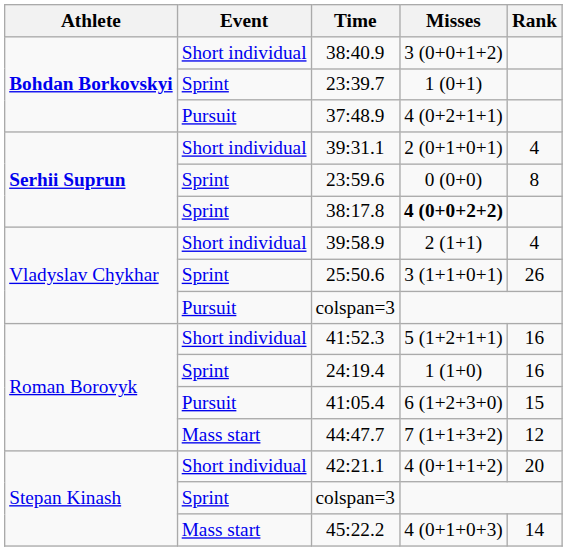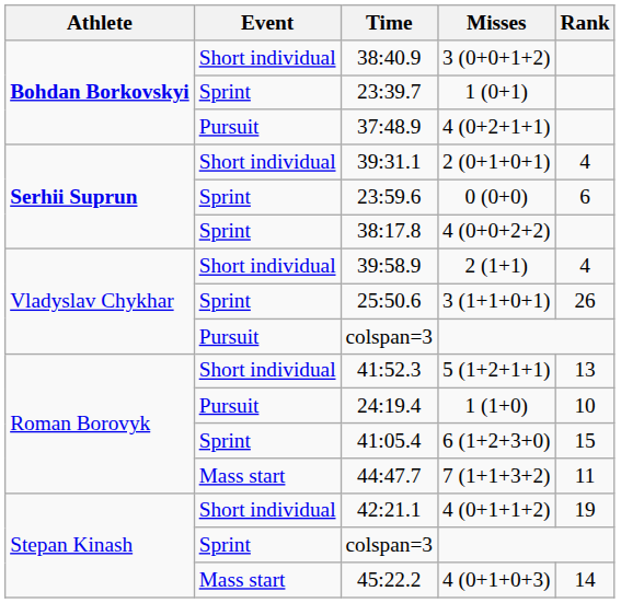23:59.6 | Rank: 8 -> 6
38:17.8 | Misses: bold -> normal
41:52.3 | Rank: 16 -> 13
24:19.4 | Event: Sprint -> Pursuit
24:19.4 | Rank: 16 -> 10
41:05.4 | Event: Pursuit -> Sprint
44:47.7 | Rank: 12 -> 11
42:21.1 | Rank: 20 -> 19
